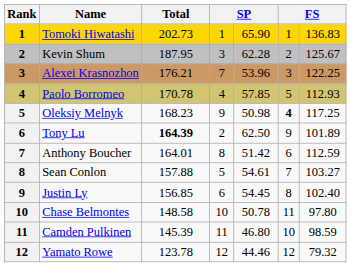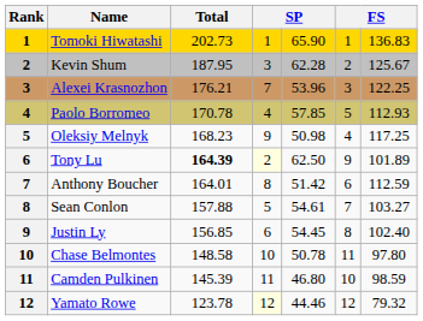Oleksiy Melnyk | column 6: bold -> normal
Tony Lu | column 4: no background -> lightyellow background
Yamato Rowe | column 4: no background -> lightyellow background
